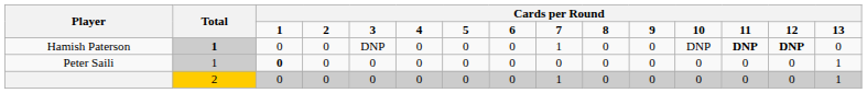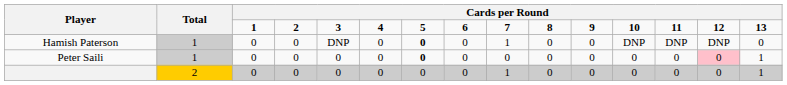Hamish Paterson | Total: bold -> normal
Hamish Paterson | column 7: normal -> bold
Hamish Paterson | column 13: bold -> normal
Hamish Paterson | column 14: bold -> normal
Peter Saili | column 3: bold -> normal
Peter Saili | column 7: normal -> bold
Peter Saili | column 14: no background -> pink background
